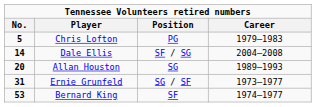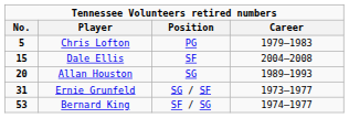Dale Ellis | No.: 14 -> 15
Dale Ellis | Position: SF / SG -> SF
Bernard King | Position: SF -> SF / SG
